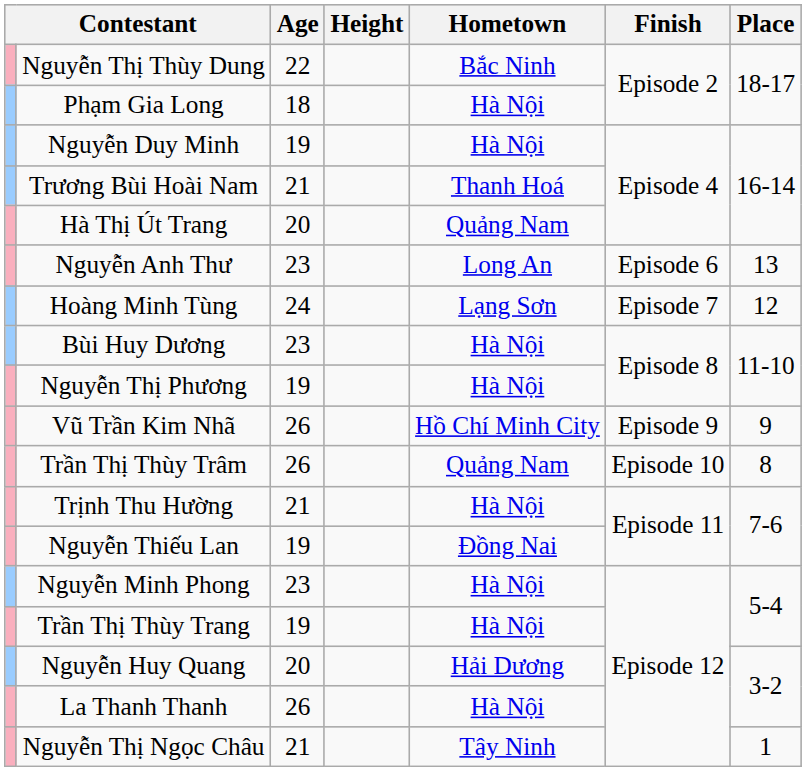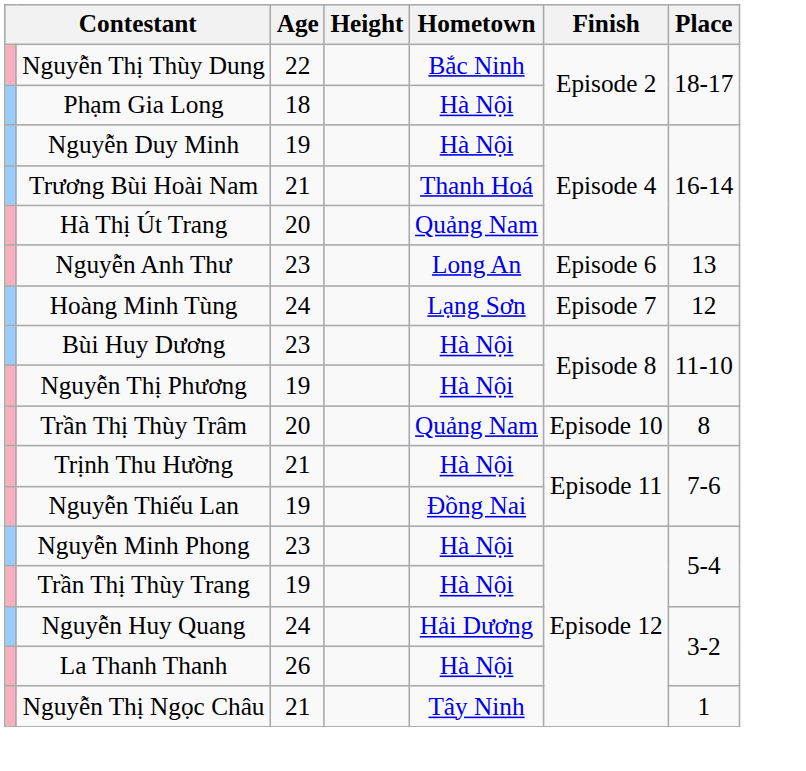- row: Vũ Trần Kim Nhã | 26 | Hồ Chí Minh City | Episode 9 | 9
Trần Thị Thùy Trâm | Age: 26 -> 20
Nguyễn Huy Quang | Age: 20 -> 24
